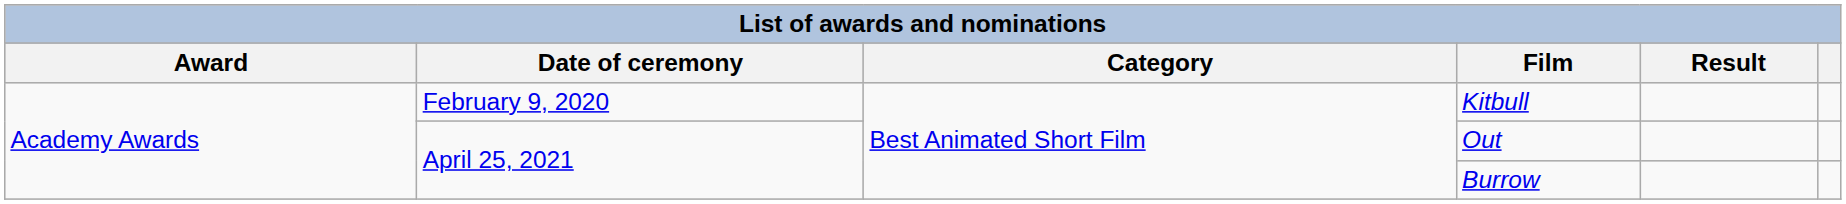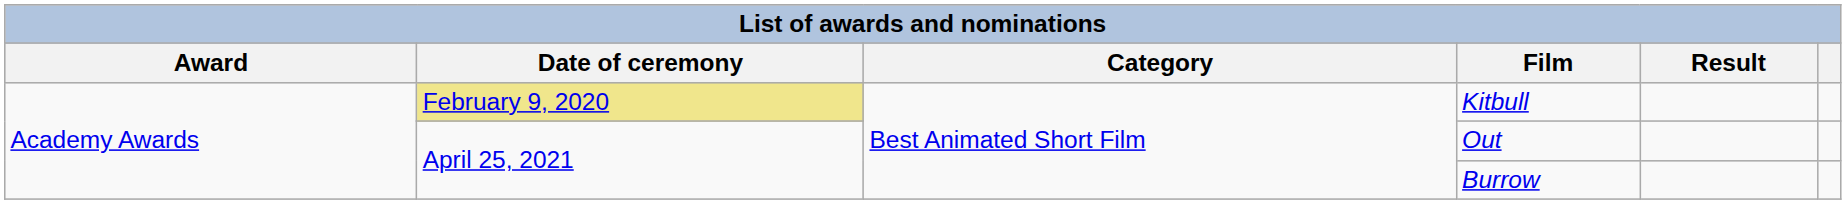Kitbull | Date of ceremony: no background -> khaki background
